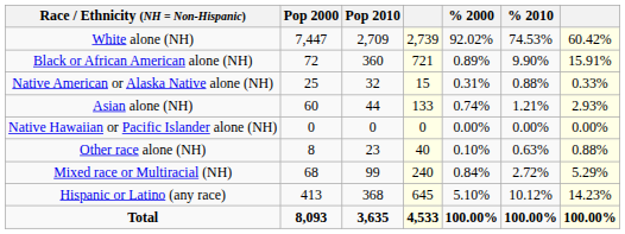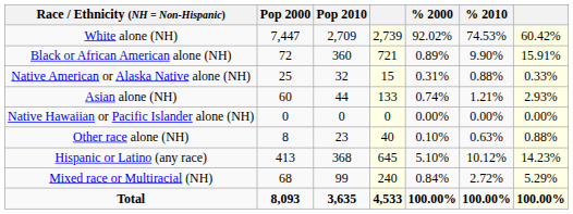rows swapped: Mixed race or Multiracial (NH) <-> Hispanic or Latino (any race)
